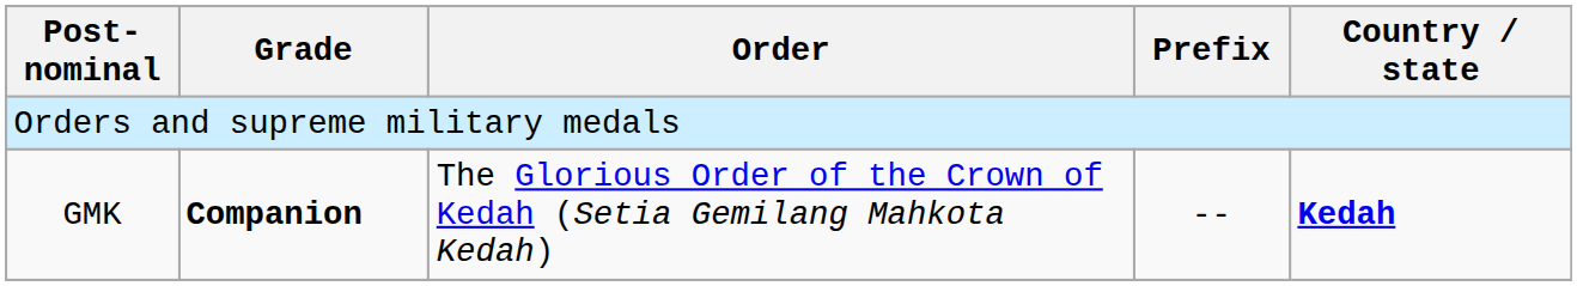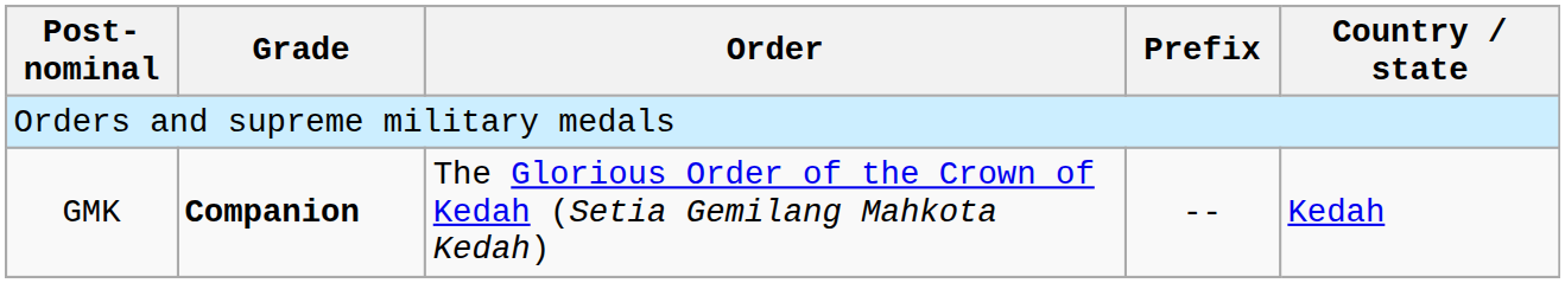GMK | Country / state: bold -> normal
